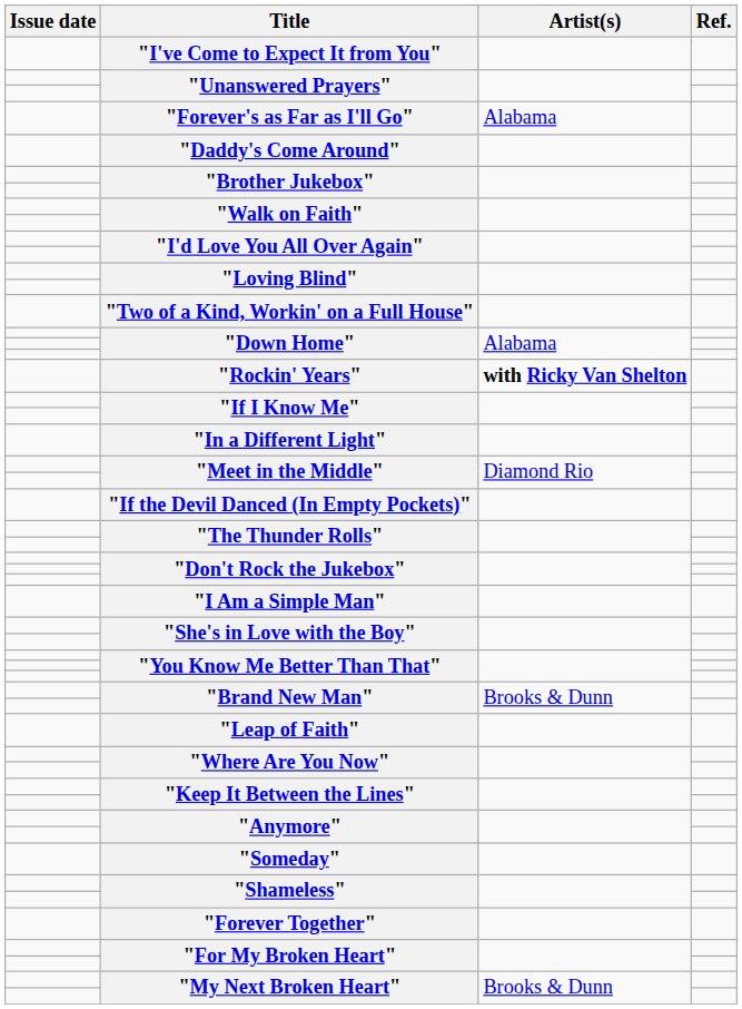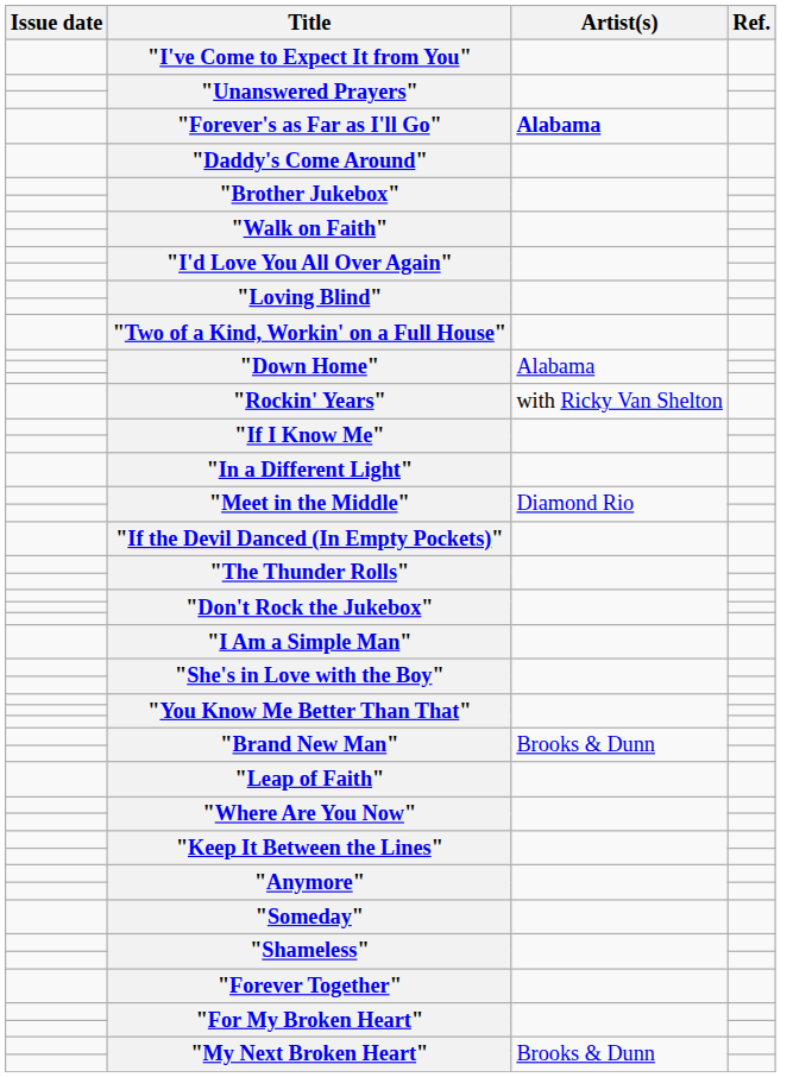"Forever's as Far as I'll Go" | Artist(s): normal -> bold
"Rockin' Years" | Artist(s): bold -> normal
